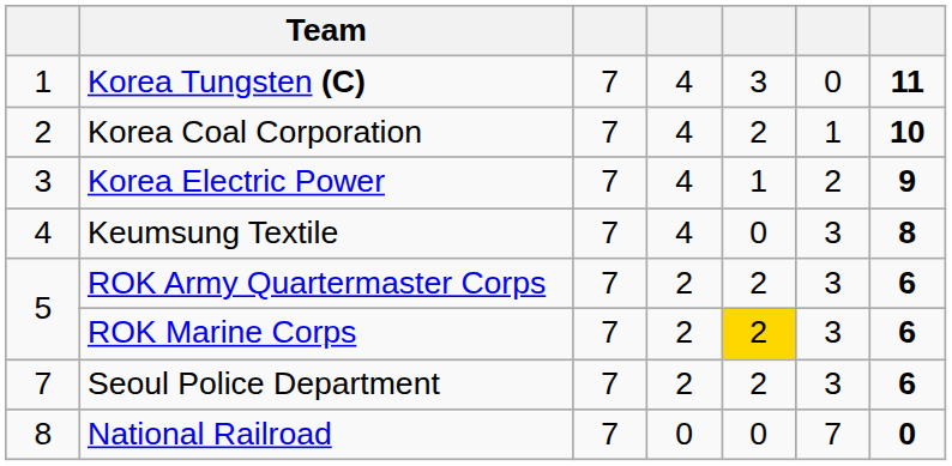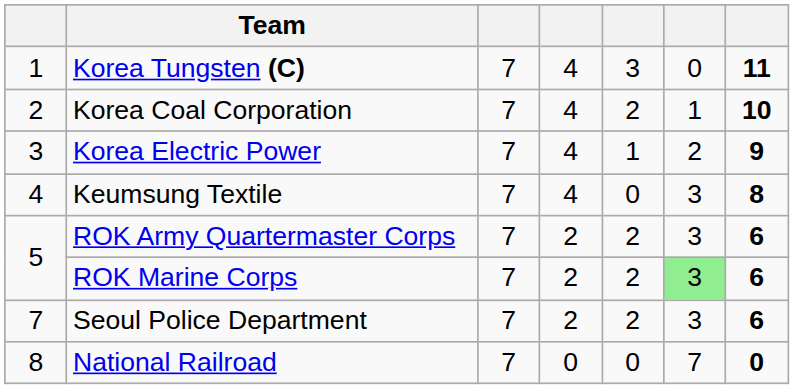ROK Marine Corps | column 5: gold background -> no background
ROK Marine Corps | column 6: no background -> lightgreen background
